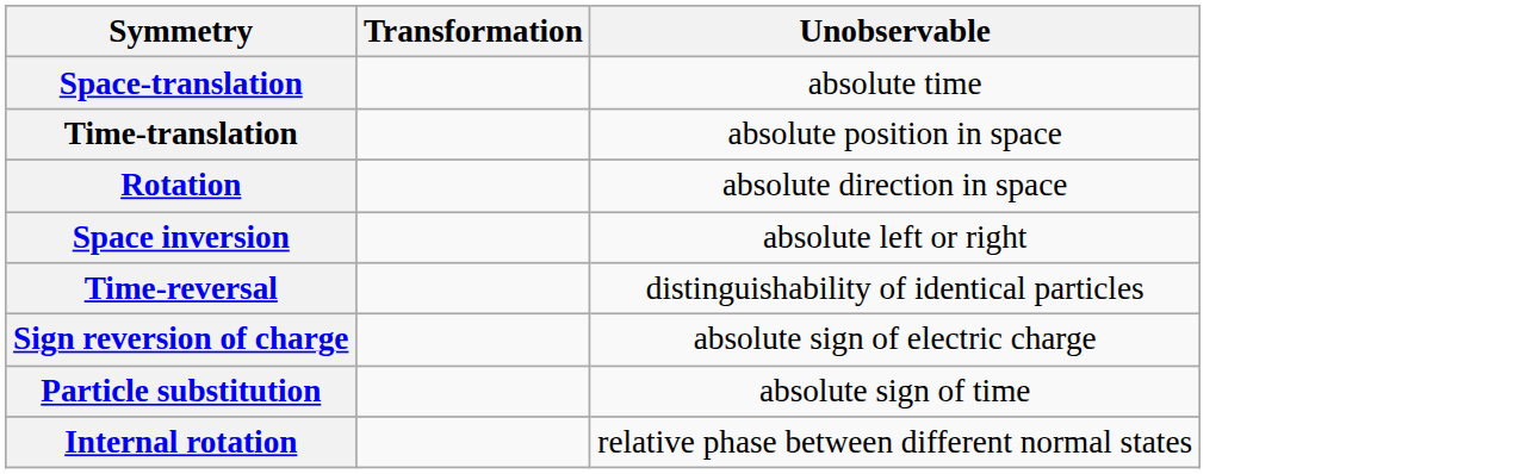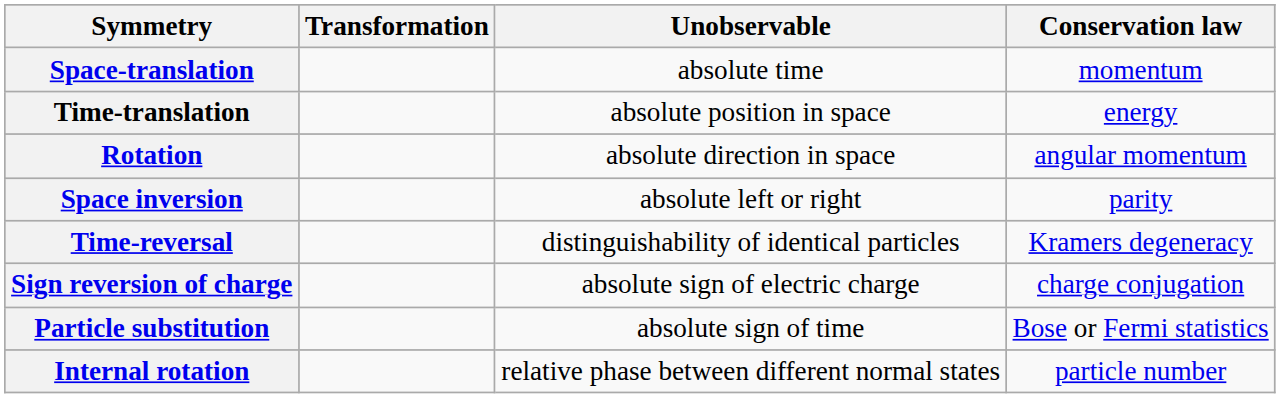+ column: Conservation law | momentum | energy | angular momentum | parity | Kramers degeneracy | charge conjugation | Bose or Fermi statistics | particle number
